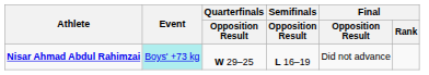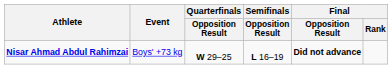Nisar Ahmad Abdul Rahimzai | Event: paleturquoise background -> no background
Nisar Ahmad Abdul Rahimzai | Final / Opposition Result: normal -> bold
